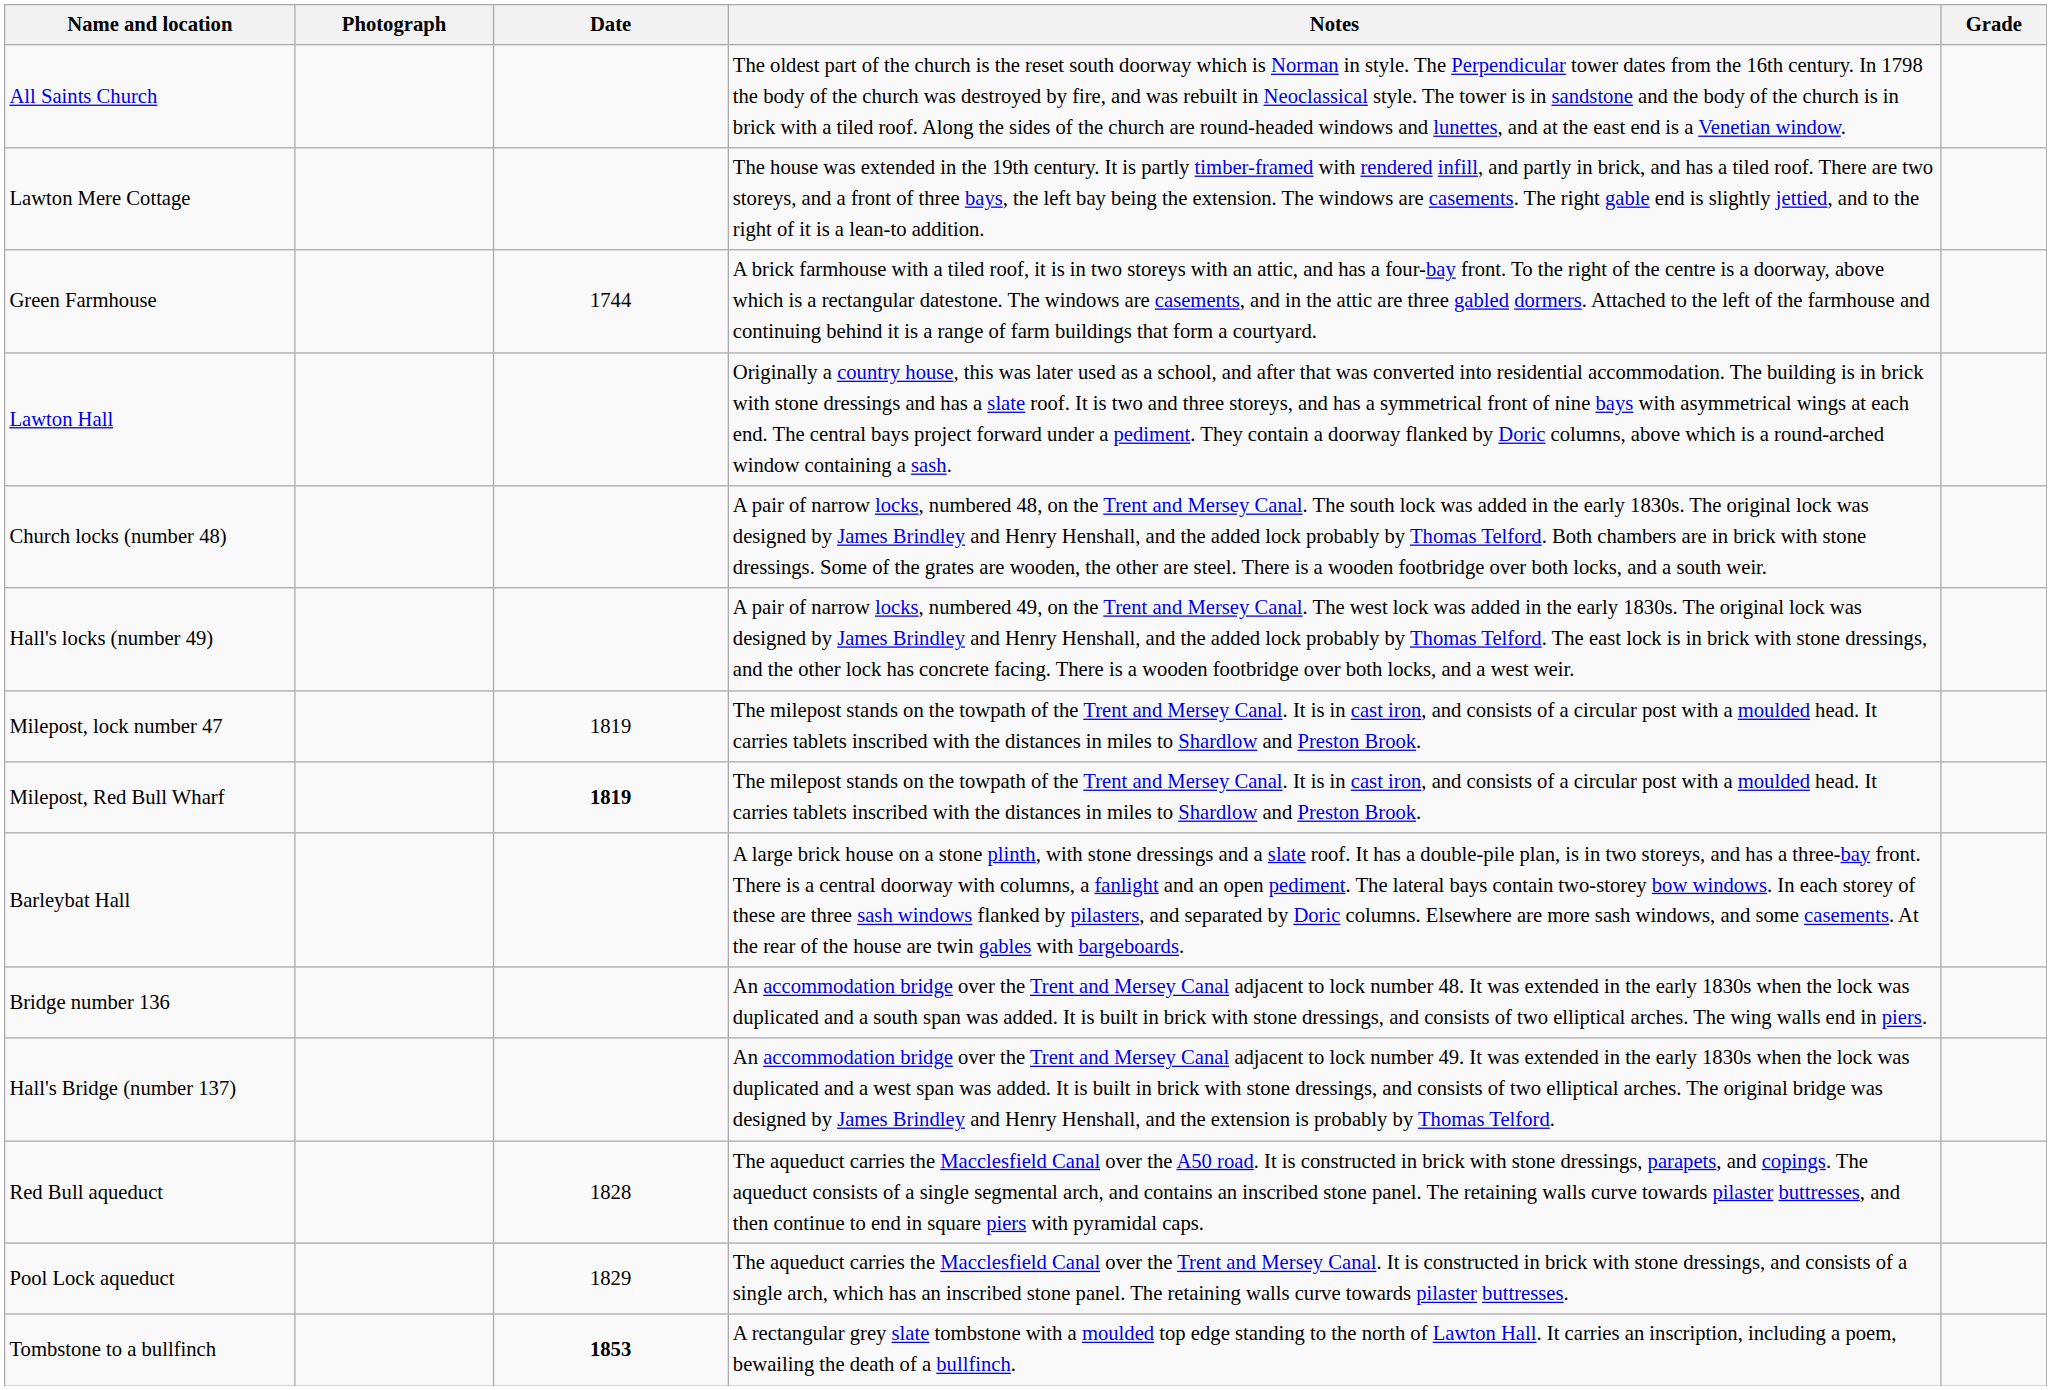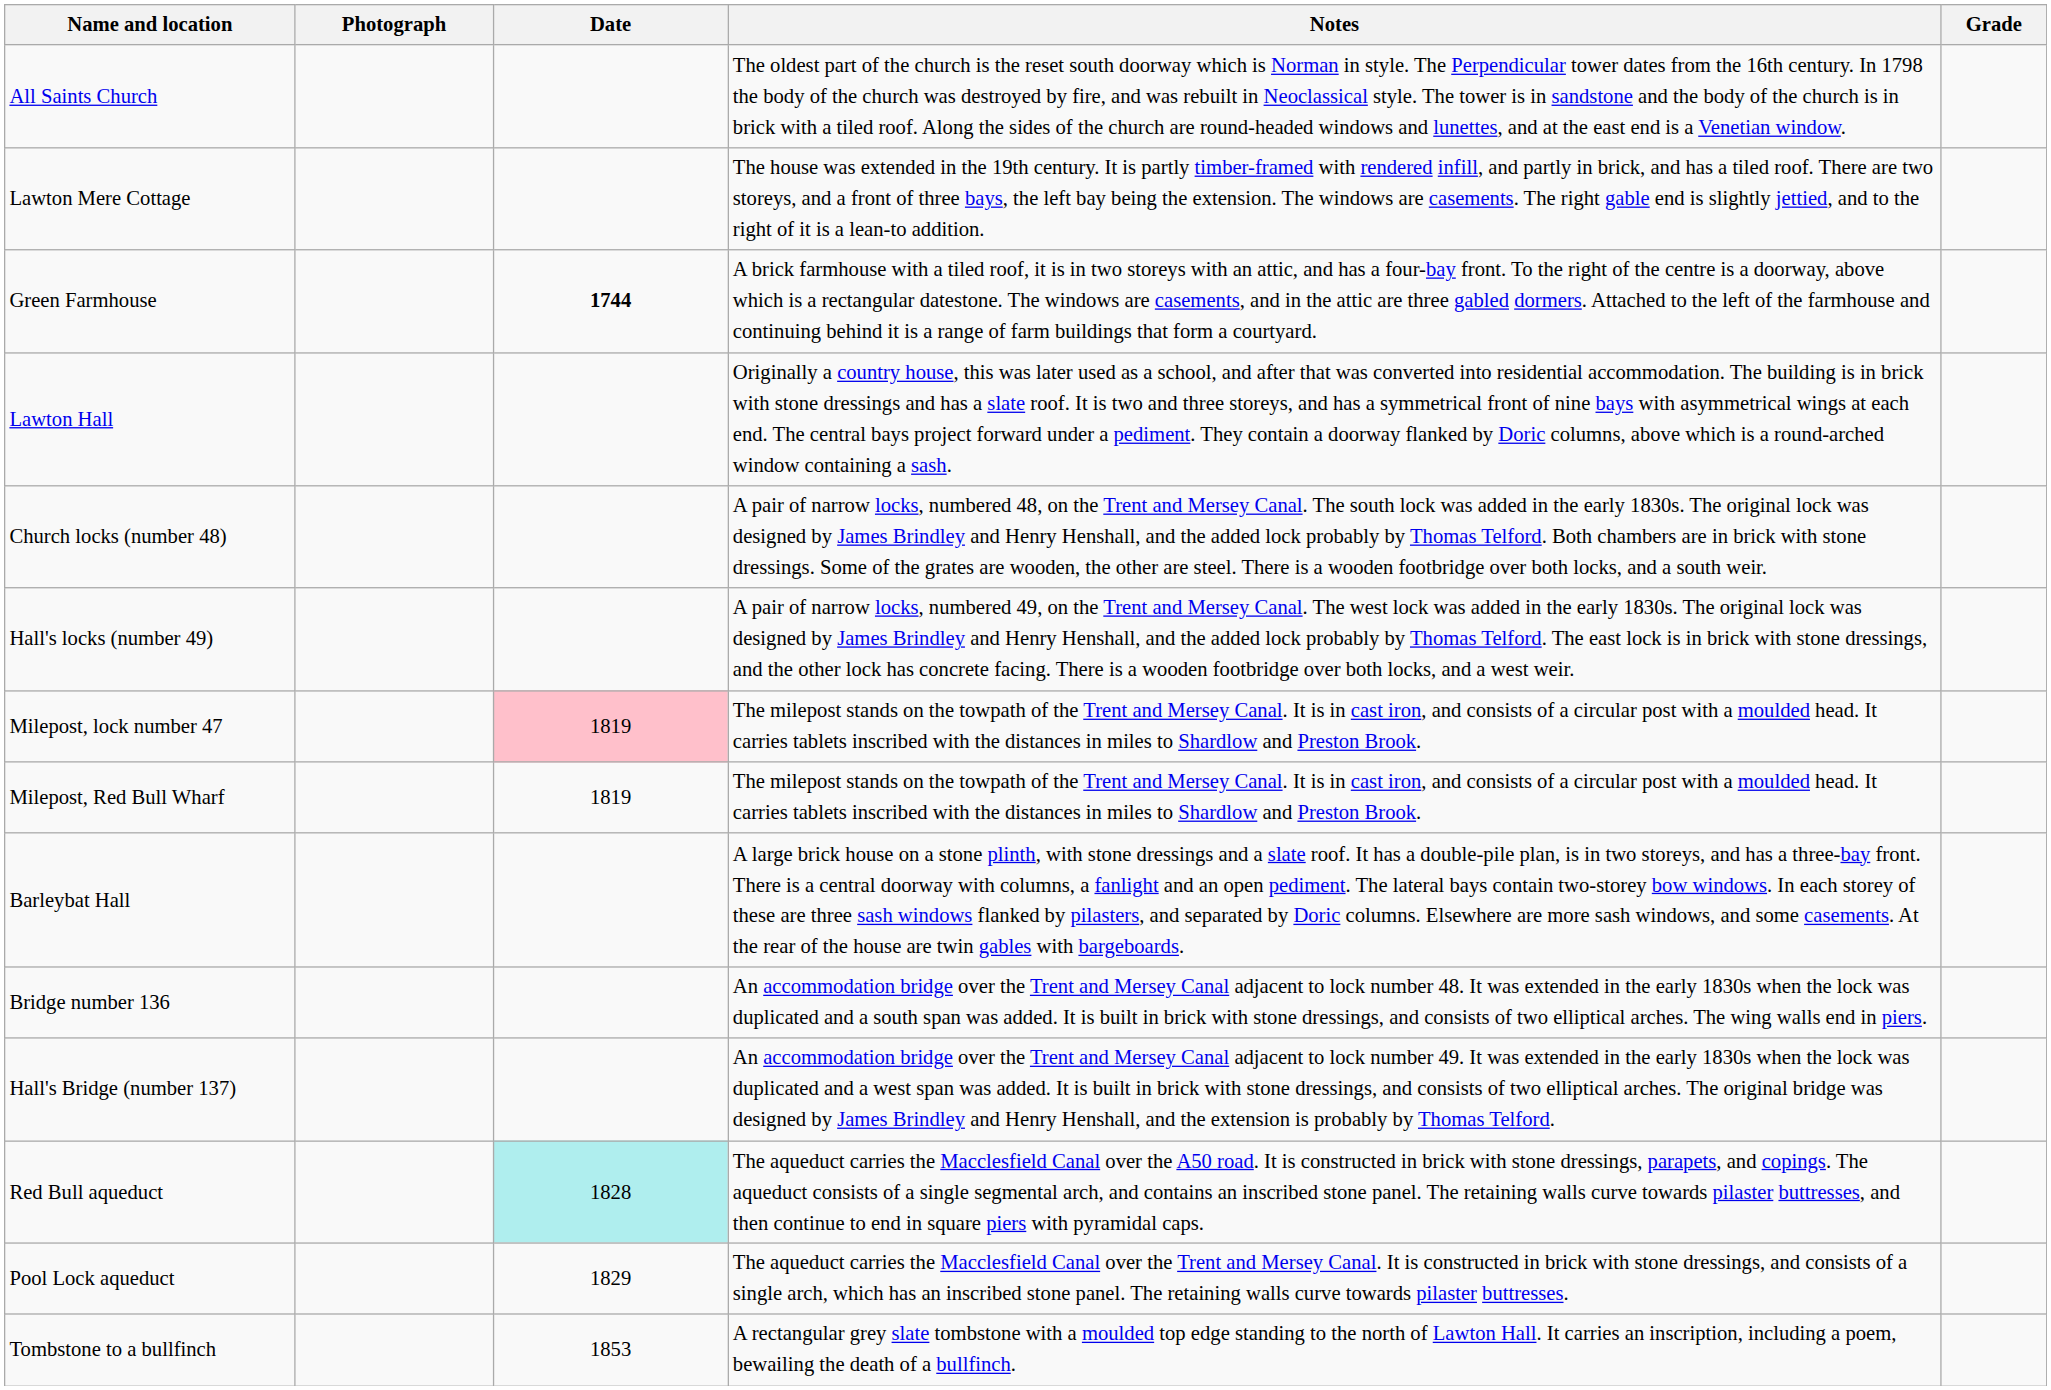Green Farmhouse | Date: normal -> bold
Milepost, lock number 47 | Date: no background -> pink background
Milepost, Red Bull Wharf | Date: bold -> normal
Red Bull aqueduct | Date: no background -> paleturquoise background
Tombstone to a bullfinch | Date: bold -> normal
